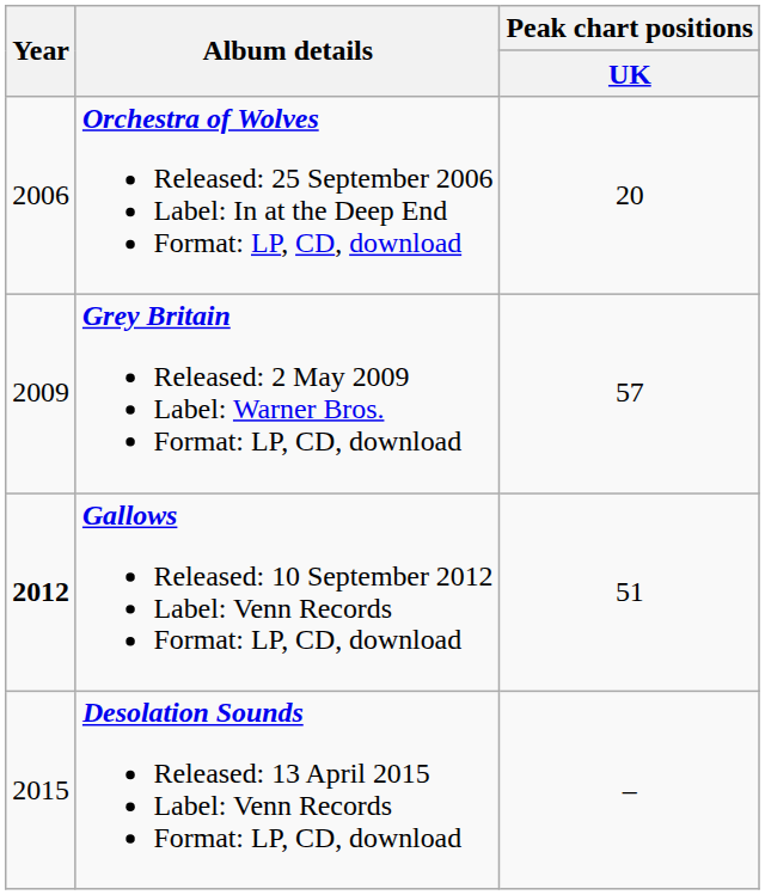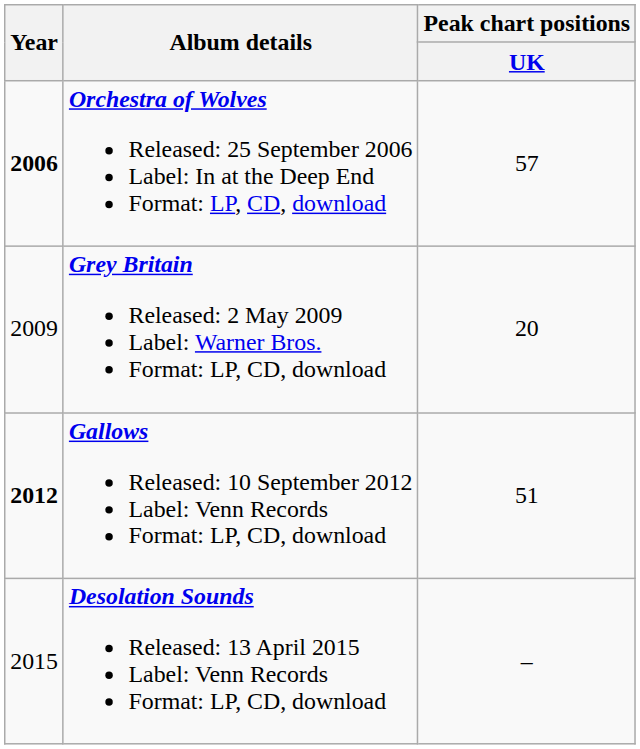row 3 | Year: normal -> bold
row 3 | Peak chart positions / UK: 20 -> 57
row 4 | Peak chart positions / UK: 57 -> 20
